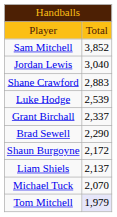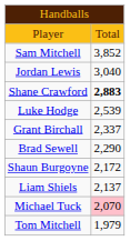Shane Crawford | column 2: normal -> bold
Michael Tuck | column 2: no background -> pink background
Tom Mitchell | column 2: lavender background -> no background
